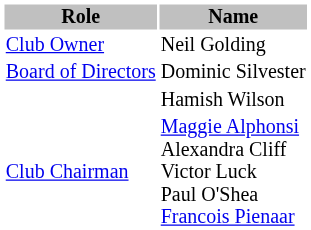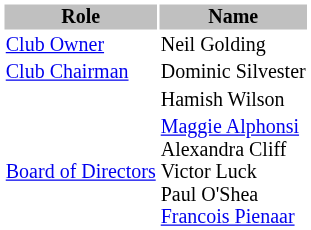row 3 | Role: Board of Directors -> Club Chairman
row 5 | Role: Club Chairman -> Board of Directors
